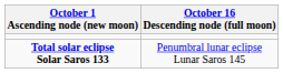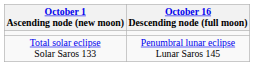row 3 | October 1 Ascending node (new moon): bold -> normal
